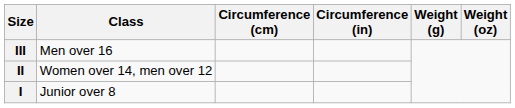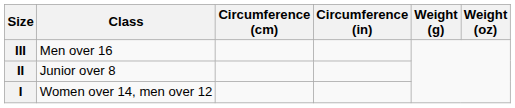II | Class: Women over 14, men over 12 -> Junior over 8
I | Class: Junior over 8 -> Women over 14, men over 12
